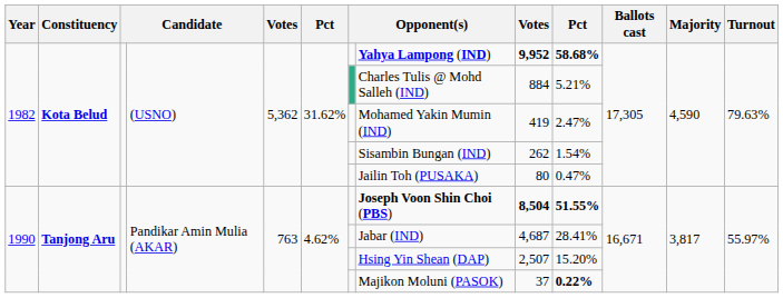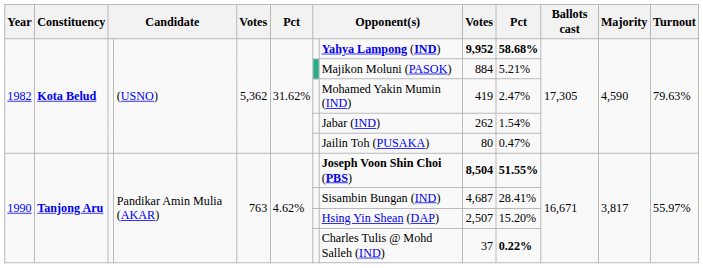row 3 | column 8: Charles Tulis @ Mohd Salleh (IND) -> Majikon Moluni (PASOK)
row 5 | column 8: Sisambin Bungan (IND) -> Jabar (IND)
row 8 | column 8: Jabar (IND) -> Sisambin Bungan (IND)
row 10 | column 8: Majikon Moluni (PASOK) -> Charles Tulis @ Mohd Salleh (IND)
